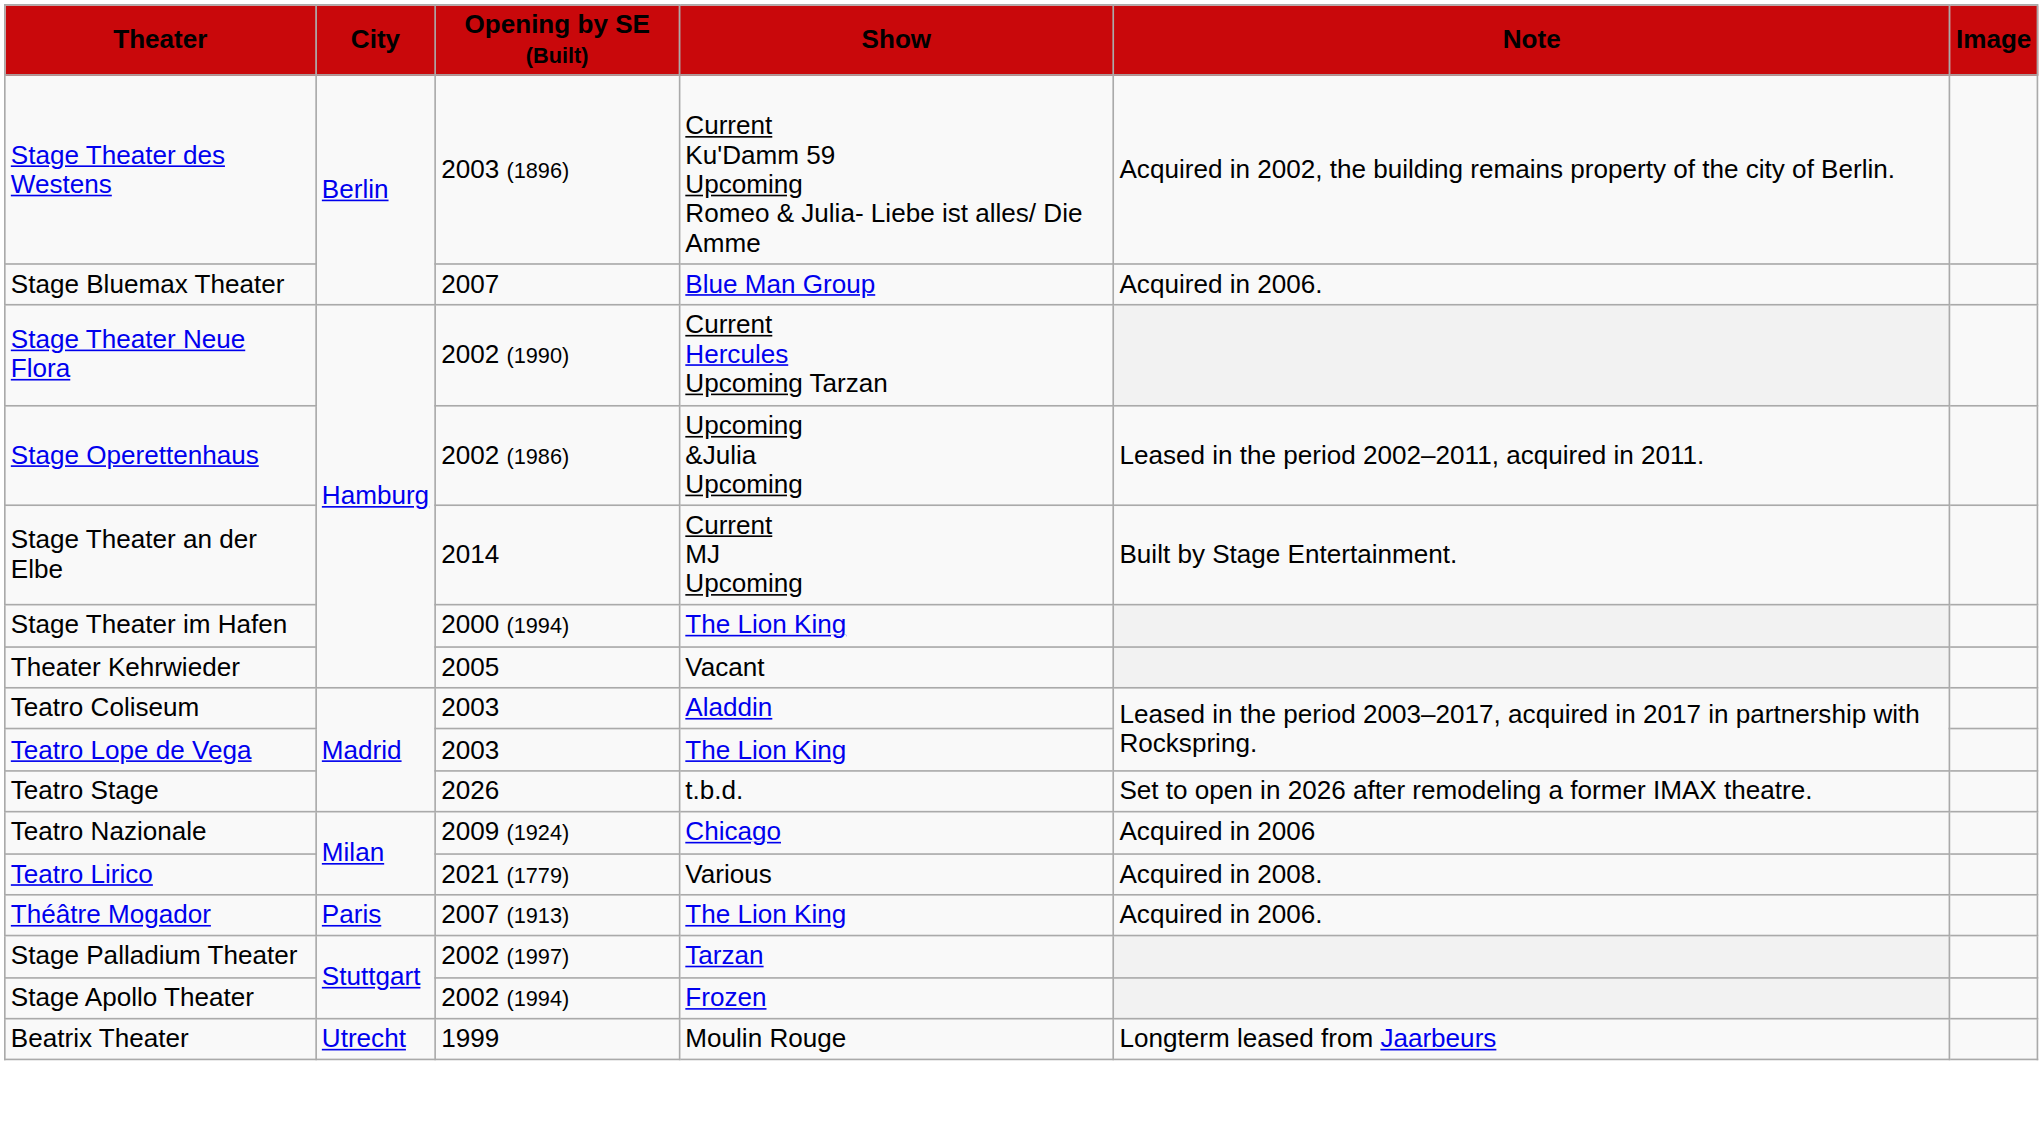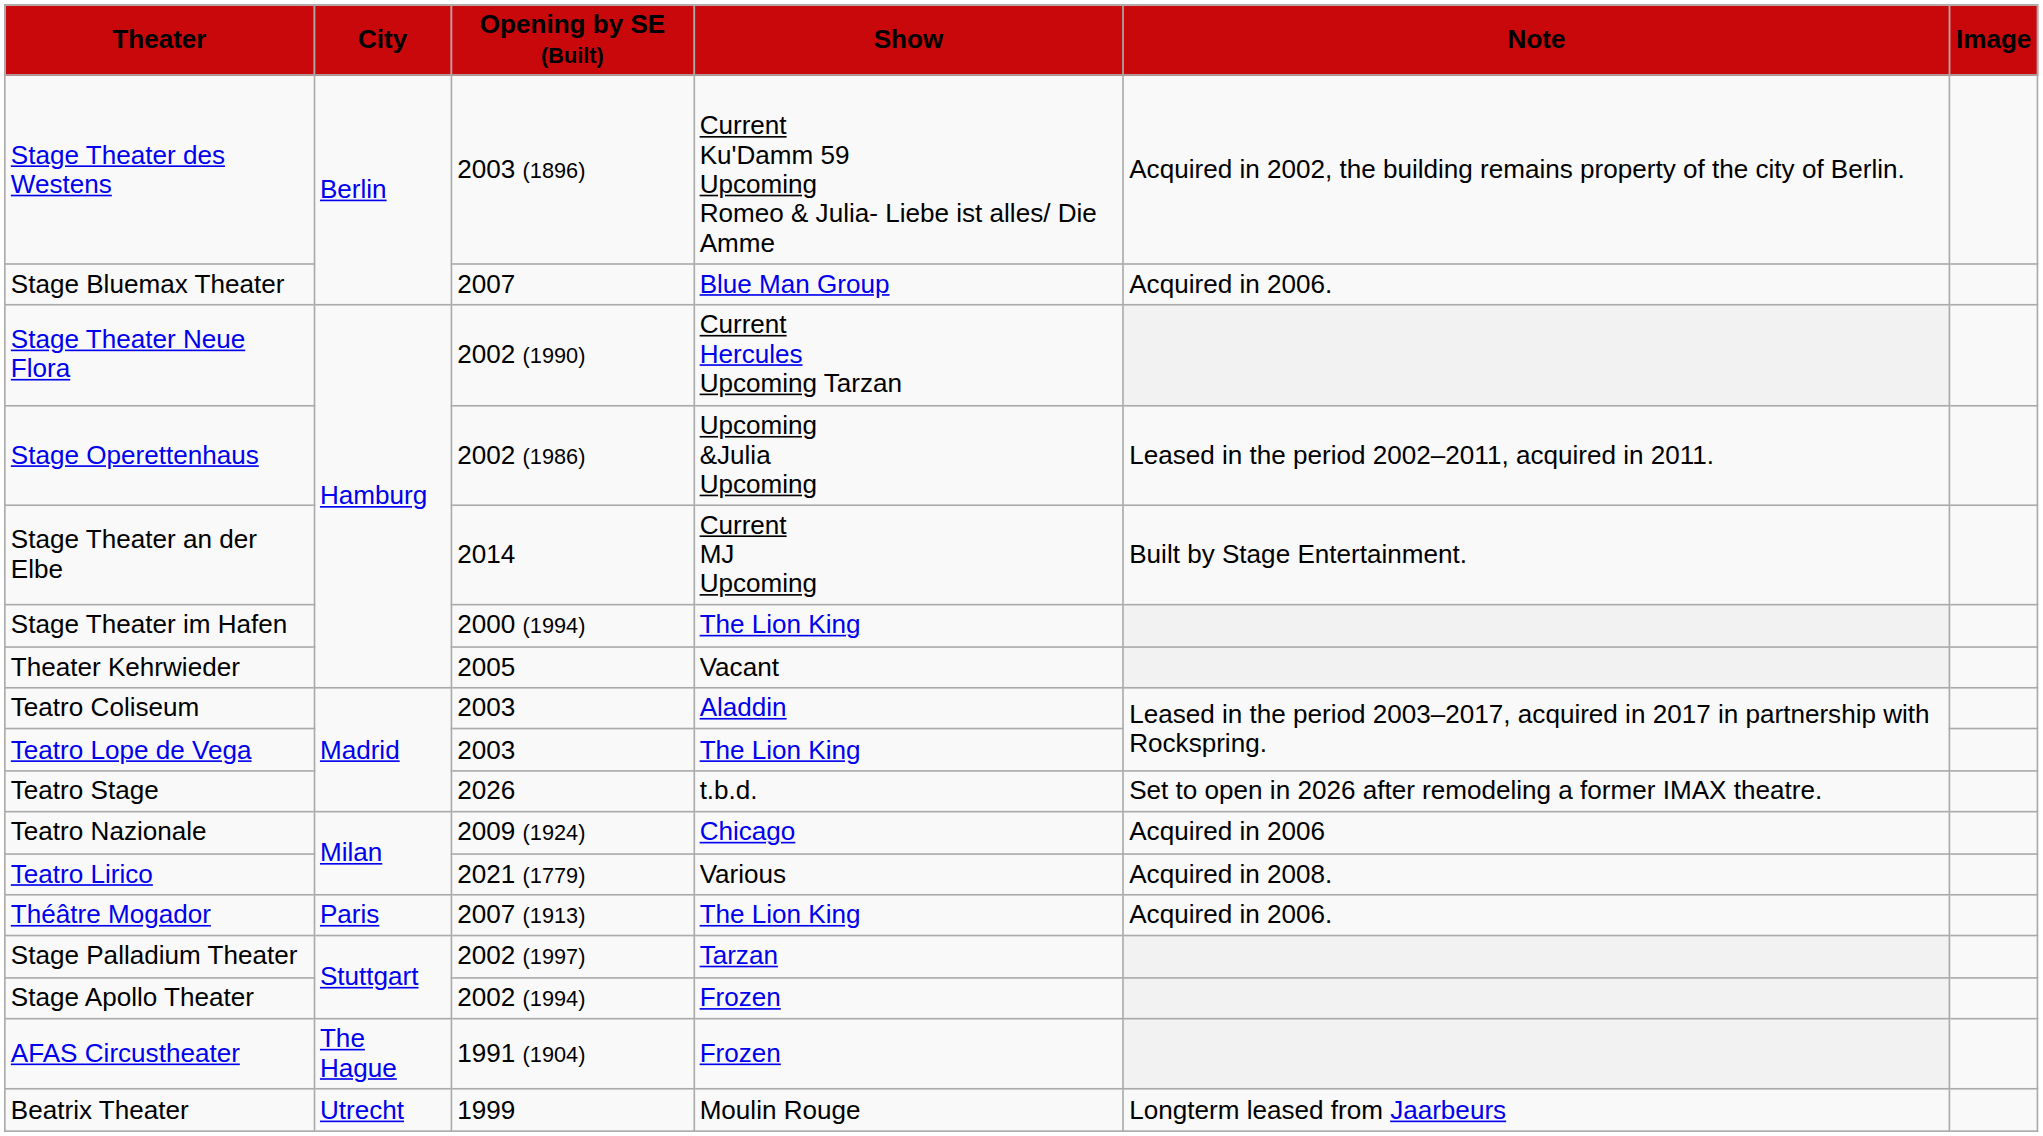+ row: AFAS Circustheater | The Hague | 1991 (1904) | Frozen
